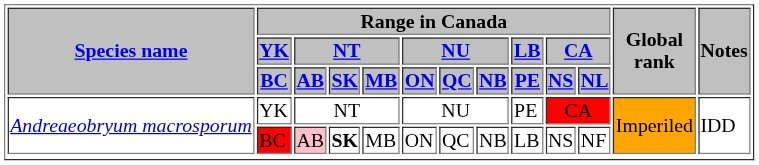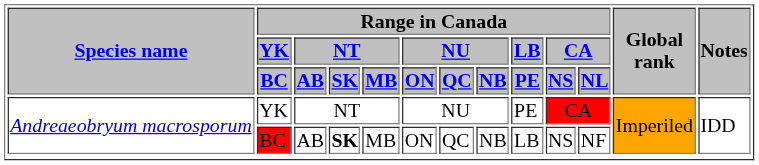row 5 | Range in Canada / NT / AB: pink background -> no background
